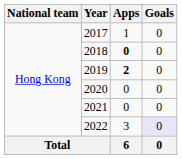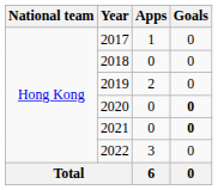2018 | Apps: bold -> normal
2019 | Apps: bold -> normal
2020 | Goals: normal -> bold
2021 | Goals: normal -> bold
2022 | Goals: lavender background -> no background
